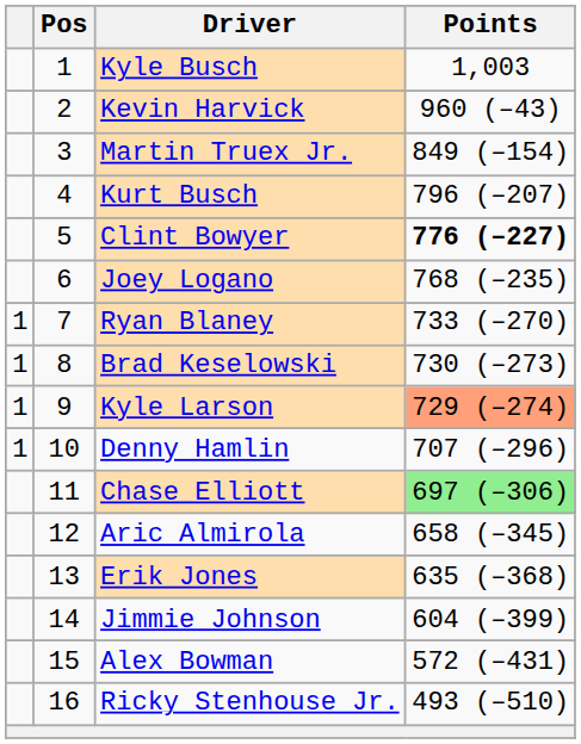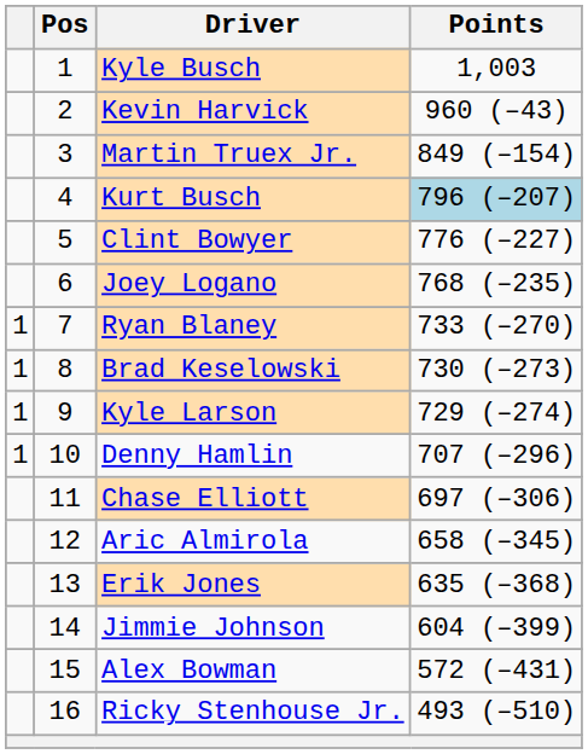Kurt Busch | Points: no background -> lightblue background
Clint Bowyer | Points: bold -> normal
Kyle Larson | Points: lightsalmon background -> no background
Chase Elliott | Points: lightgreen background -> no background
